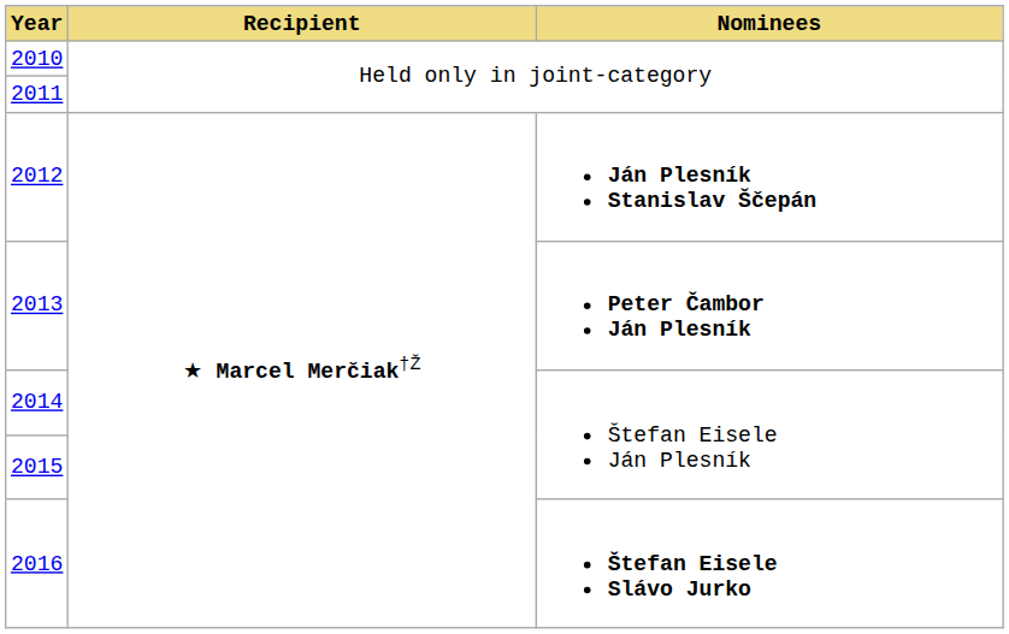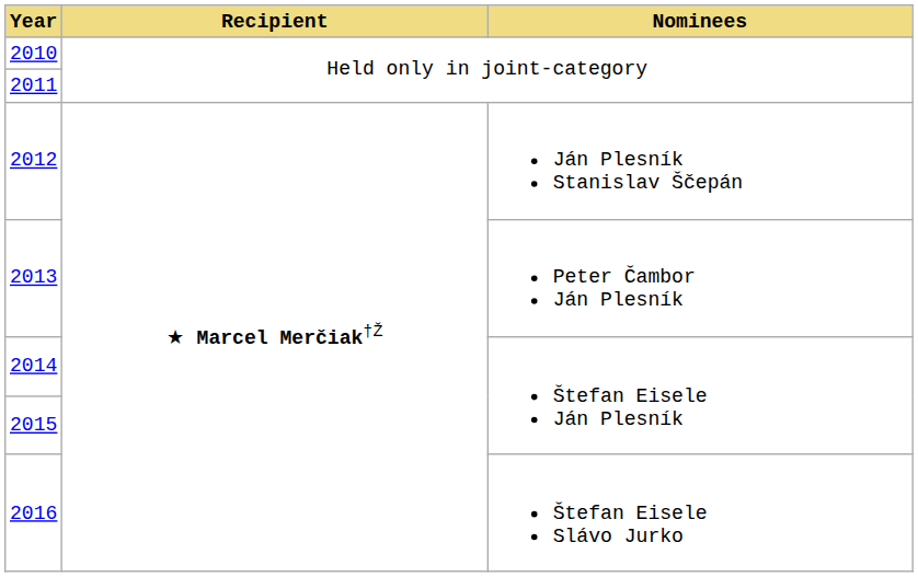2012 | Nominees: bold -> normal
2013 | Nominees: bold -> normal
2016 | Nominees: bold -> normal
